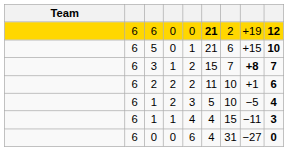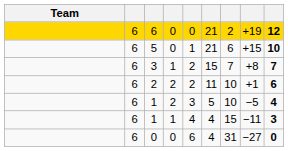row 2 | column 6: bold -> normal
row 4 | column 8: bold -> normal
